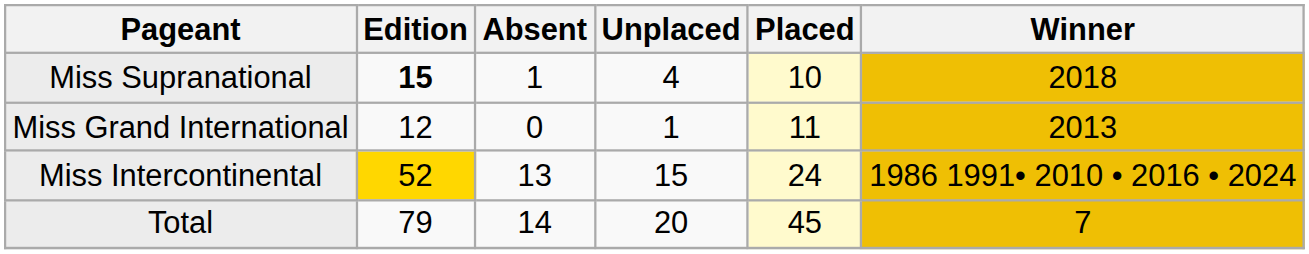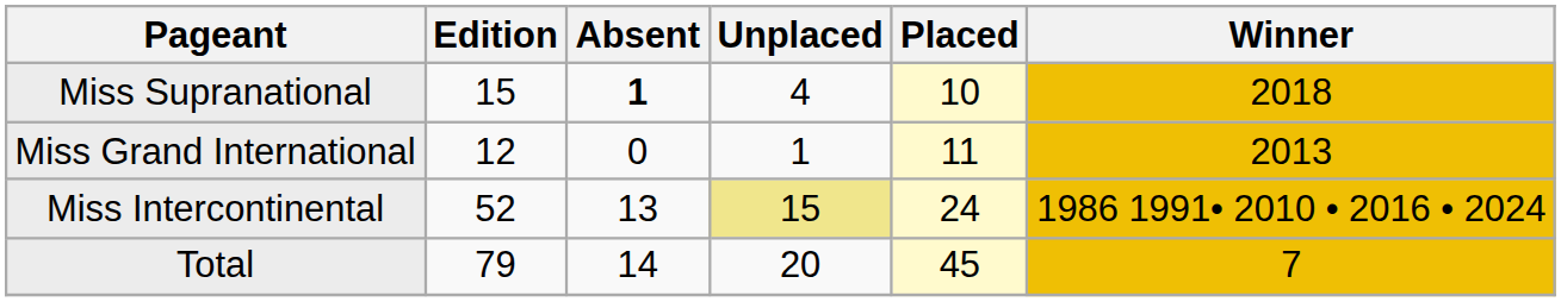Miss Supranational | Edition: bold -> normal
Miss Supranational | Absent: normal -> bold
Miss Intercontinental | Edition: gold background -> no background
Miss Intercontinental | Unplaced: no background -> khaki background
